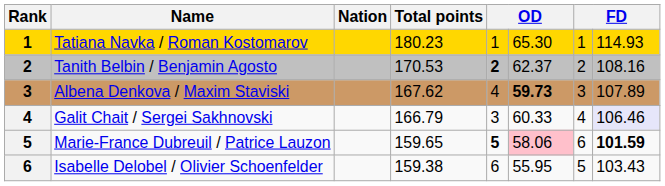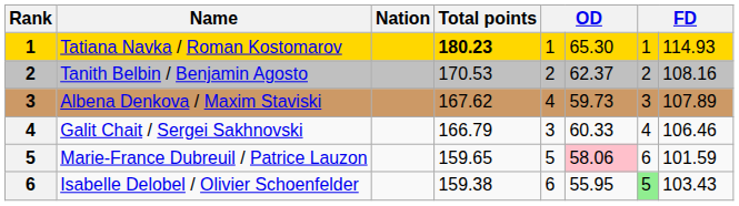Tatiana Navka / Roman Kostomarov | Total points: normal -> bold
Tanith Belbin / Benjamin Agosto | column 5: bold -> normal
Albena Denkova / Maxim Staviski | column 6: bold -> normal
Galit Chait / Sergei Sakhnovski | column 8: lavender background -> no background
Marie-France Dubreuil / Patrice Lauzon | column 5: bold -> normal
Marie-France Dubreuil / Patrice Lauzon | column 8: bold -> normal
Isabelle Delobel / Olivier Schoenfelder | column 7: no background -> lightgreen background
